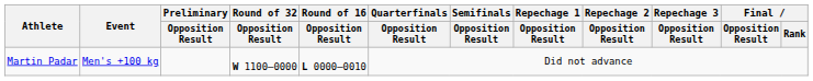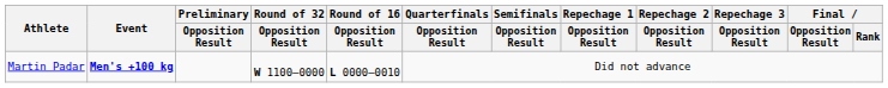Martin Padar | Event: normal -> bold
